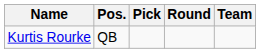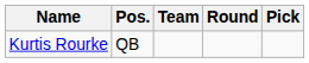columns swapped: Team <-> Pick
